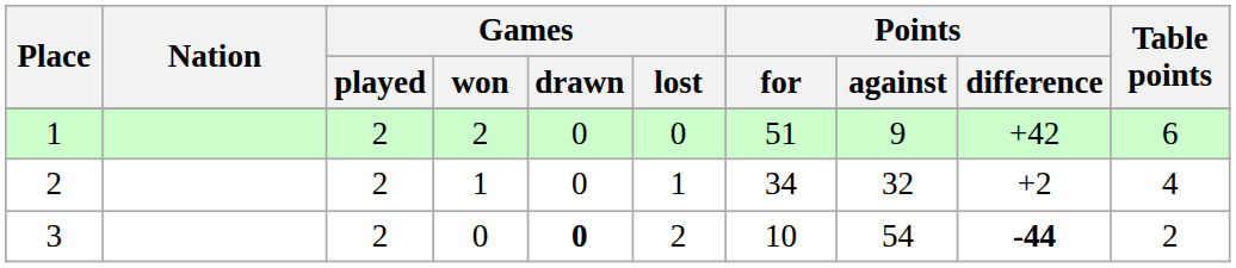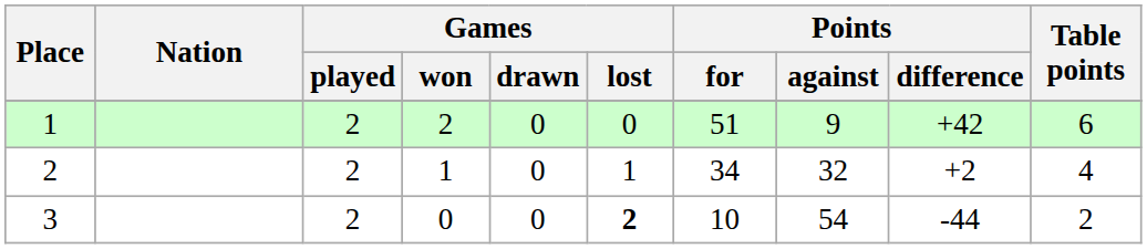3 | Games / drawn: bold -> normal
3 | Games / lost: normal -> bold
3 | Points / difference: bold -> normal
